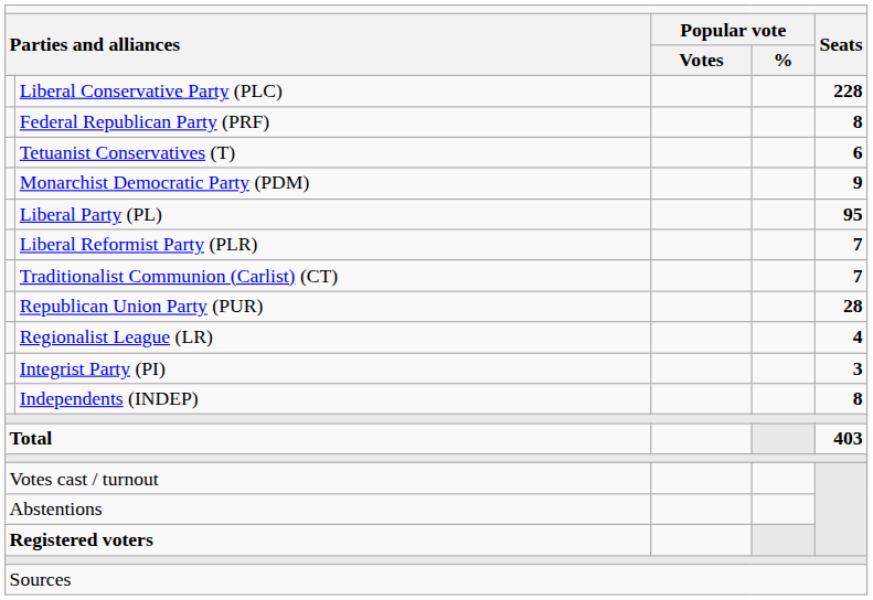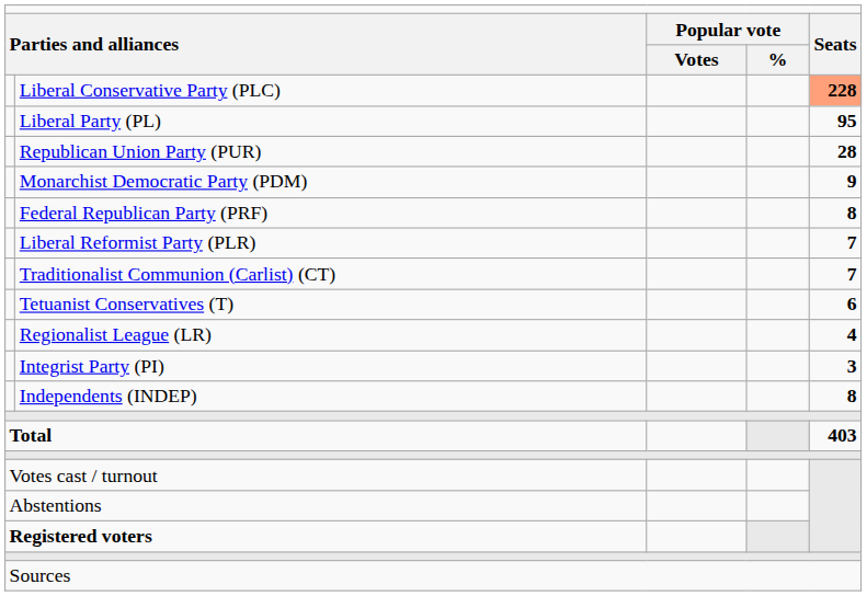Liberal Conservative Party (PLC) | column 5: no background -> lightsalmon background
rows swapped: Liberal Party (PL) <-> Federal Republican Party (PRF)
rows swapped: Republican Union Party (PUR) <-> Tetuanist Conservatives (T)
